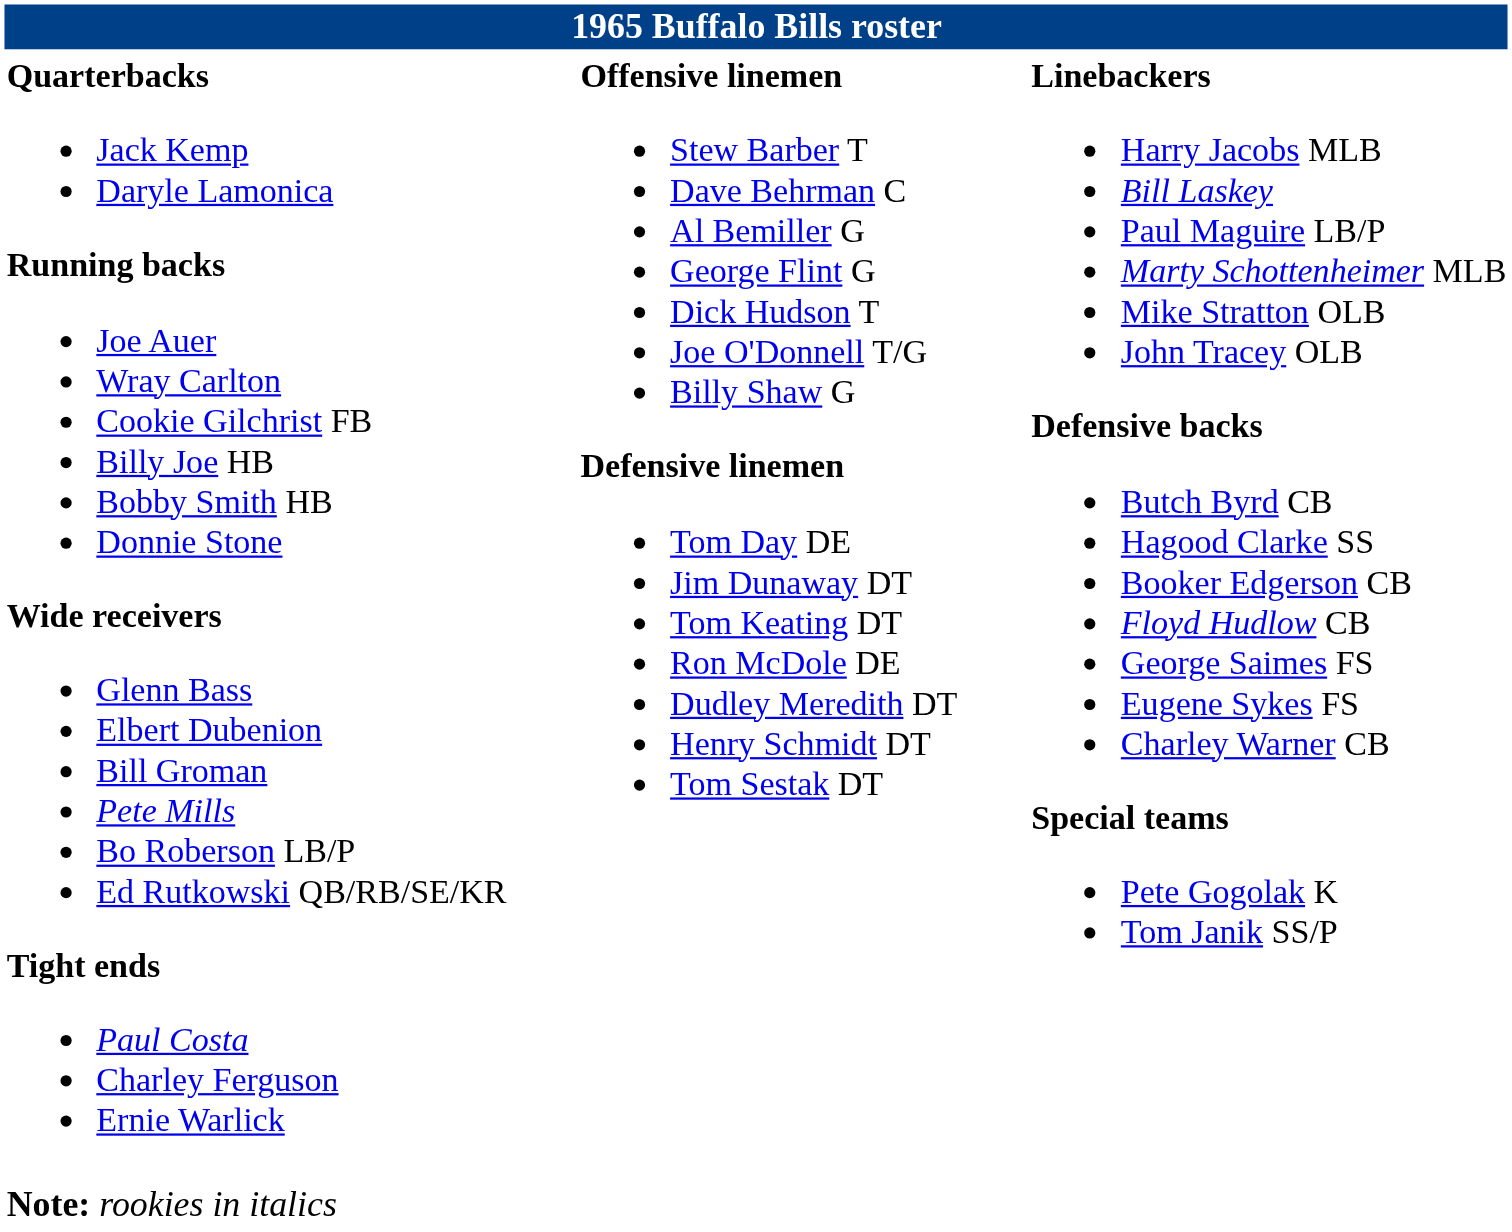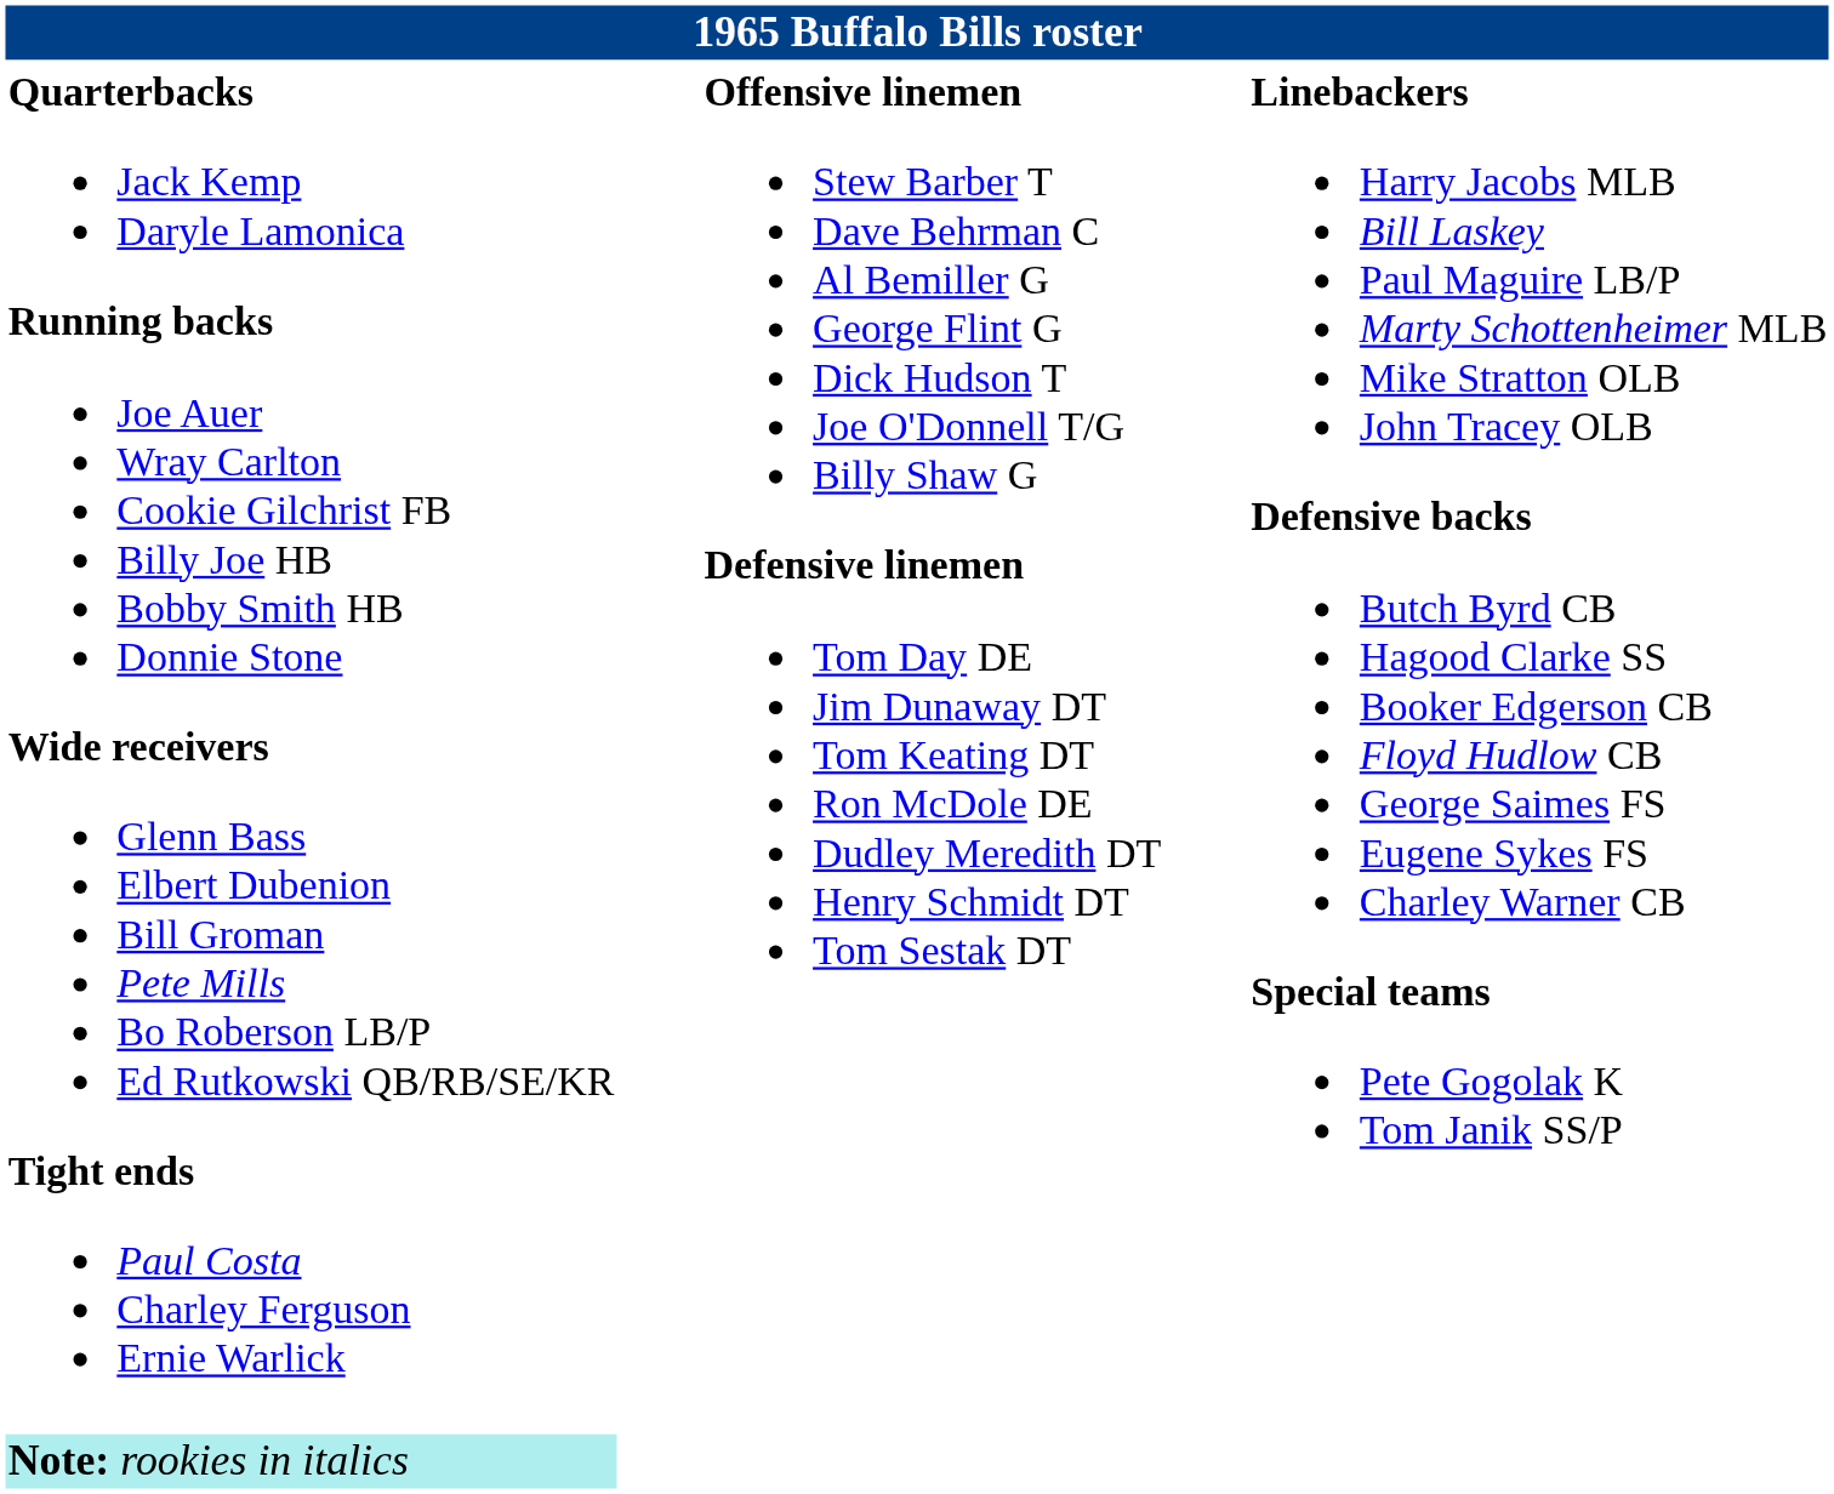Note: rookies in italics | column 1: no background -> paleturquoise background
